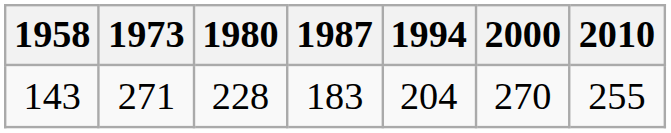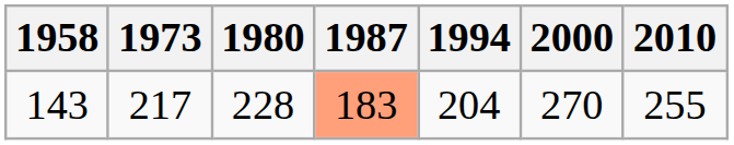143 | 1973: 271 -> 217
143 | 1987: no background -> lightsalmon background
